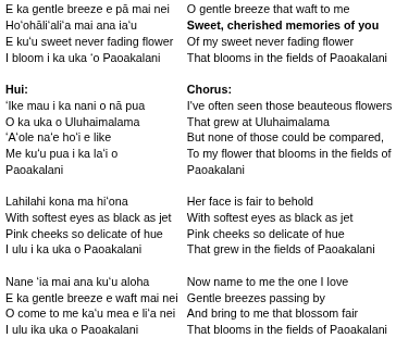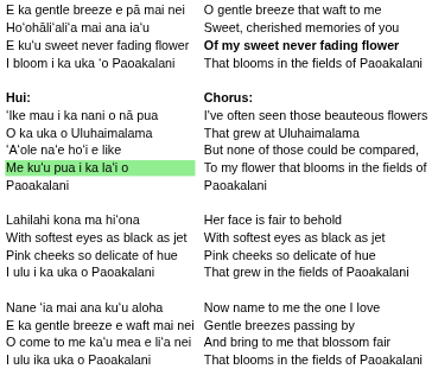Hoʻohāliʻaliʻa mai ana iaʻu | column 2: bold -> normal
E kuʻu sweet never fading flower | column 2: normal -> bold
Me kuʻu pua i ka laʻi o | column 1: no background -> lightgreen background
